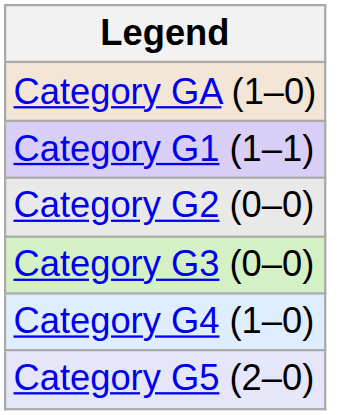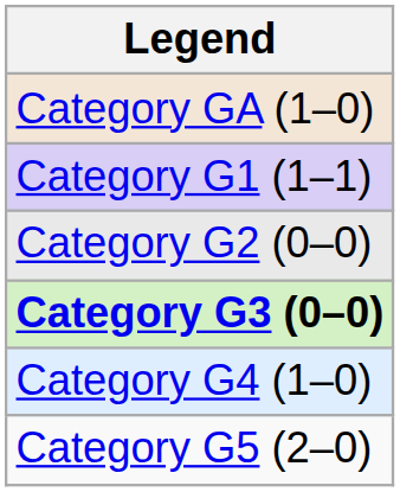row 5 | column 1: normal -> bold
row 7 | column 1: lavender background -> no background
